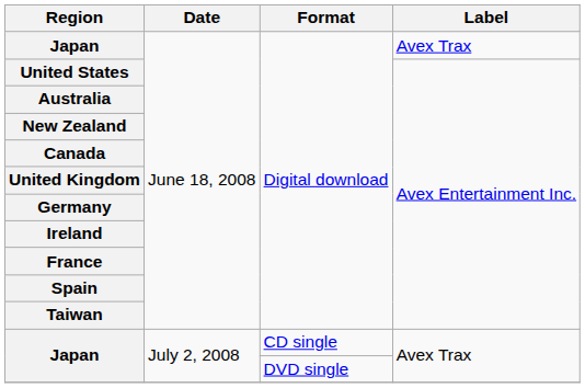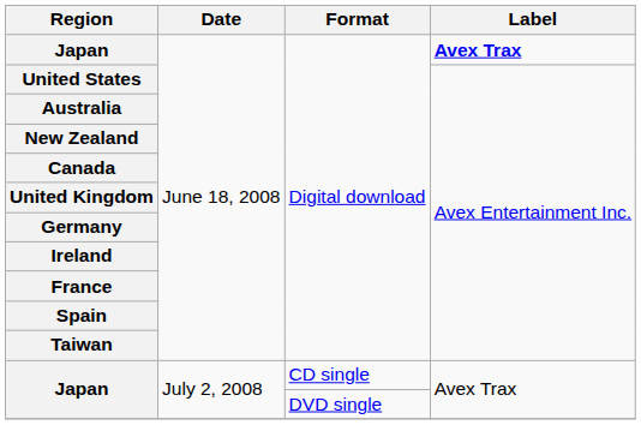Japan / Digital download | Label: normal -> bold
